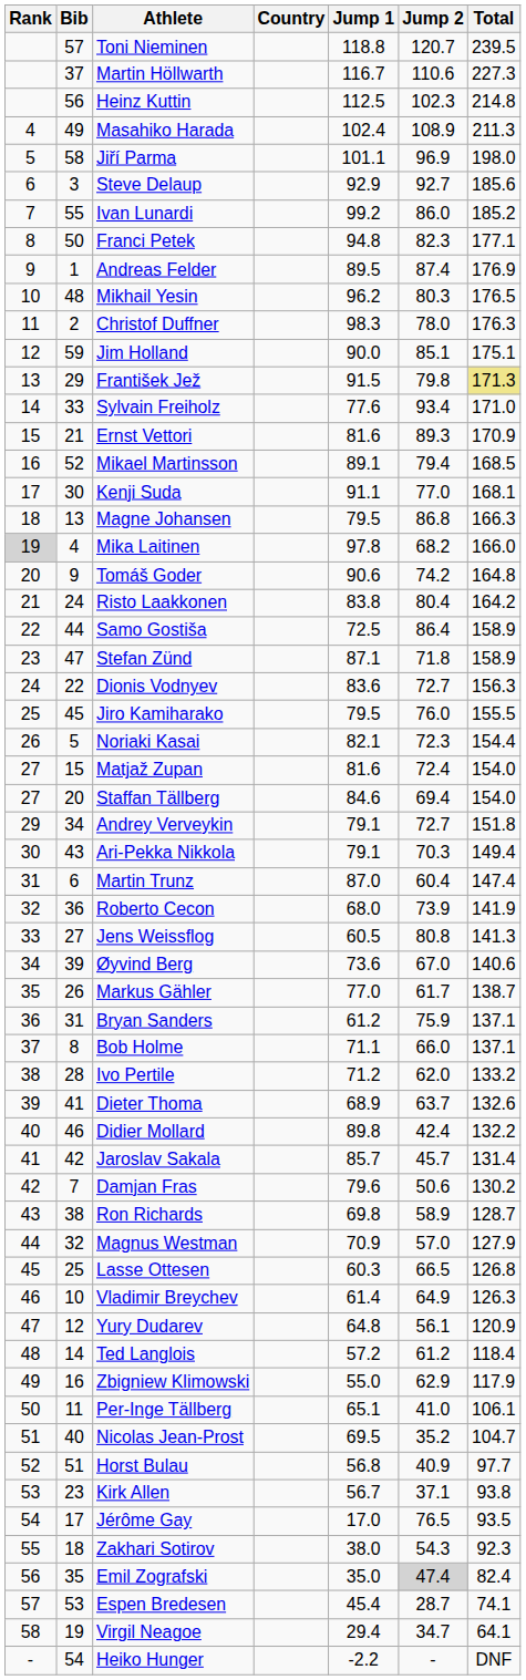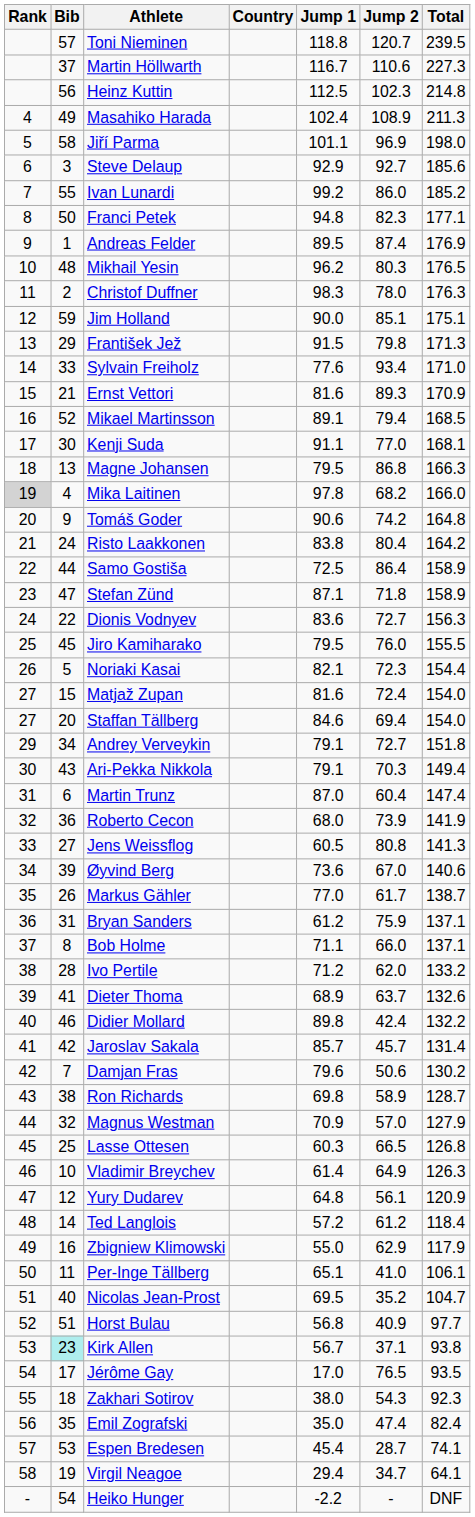František Jež | Total: khaki background -> no background
Kirk Allen | Bib: no background -> paleturquoise background
Emil Zografski | Jump 2: lightgrey background -> no background
